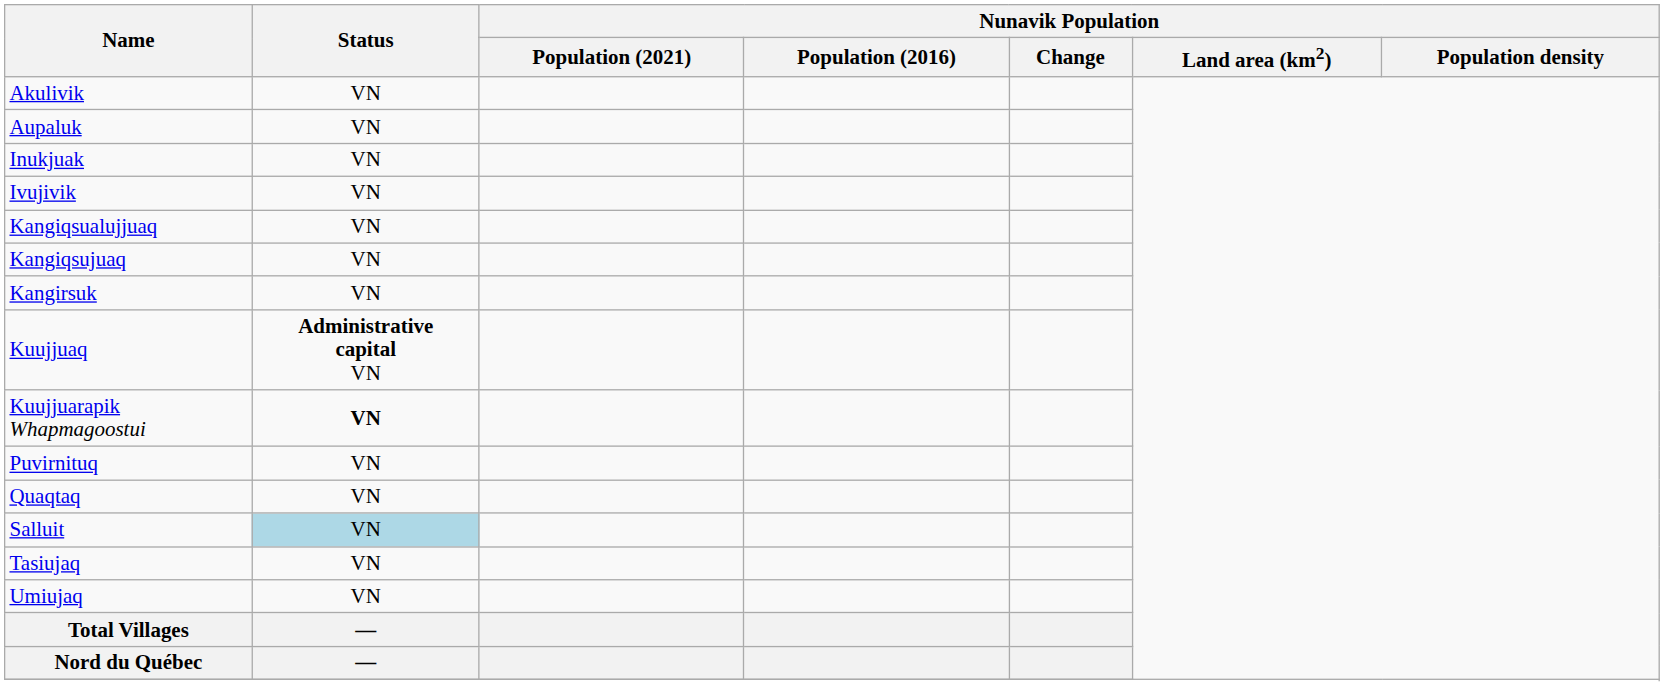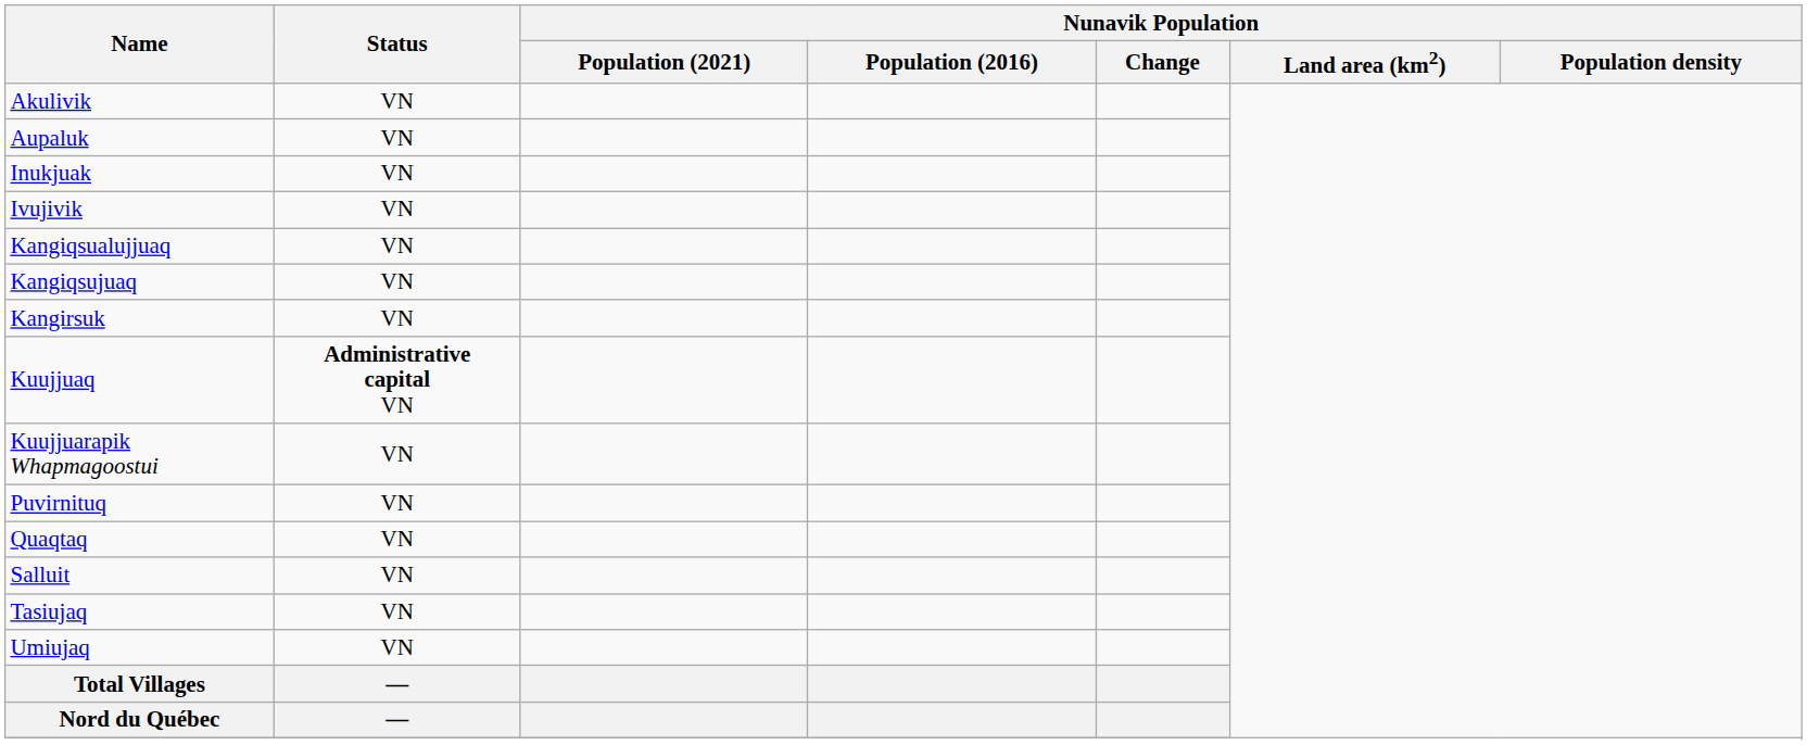Kuujjuarapik Whapmagoostui | Status: bold -> normal
Salluit | Status: lightblue background -> no background
